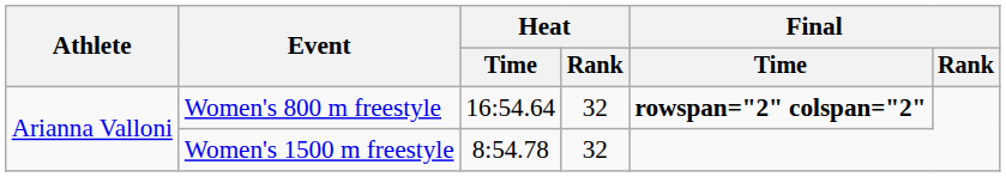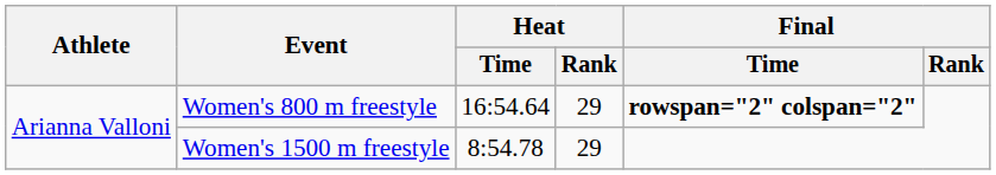Women's 800 m freestyle | Heat / Rank: 32 -> 29
Women's 1500 m freestyle | Heat / Rank: 32 -> 29
